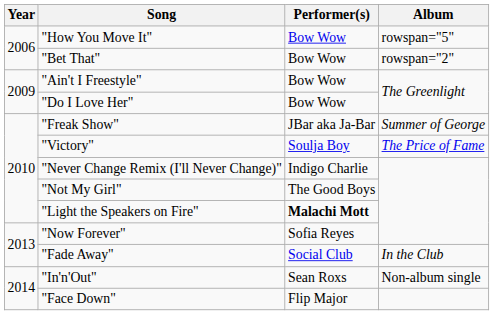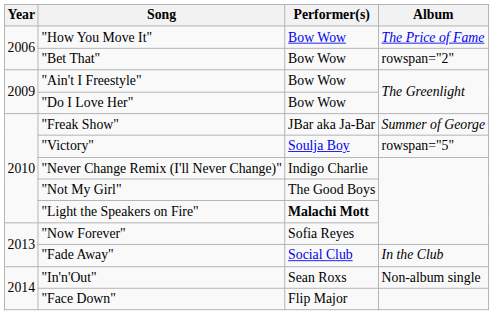"How You Move It" | Album: rowspan="5" -> The Price of Fame
"Victory" | Album: The Price of Fame -> rowspan="5"
